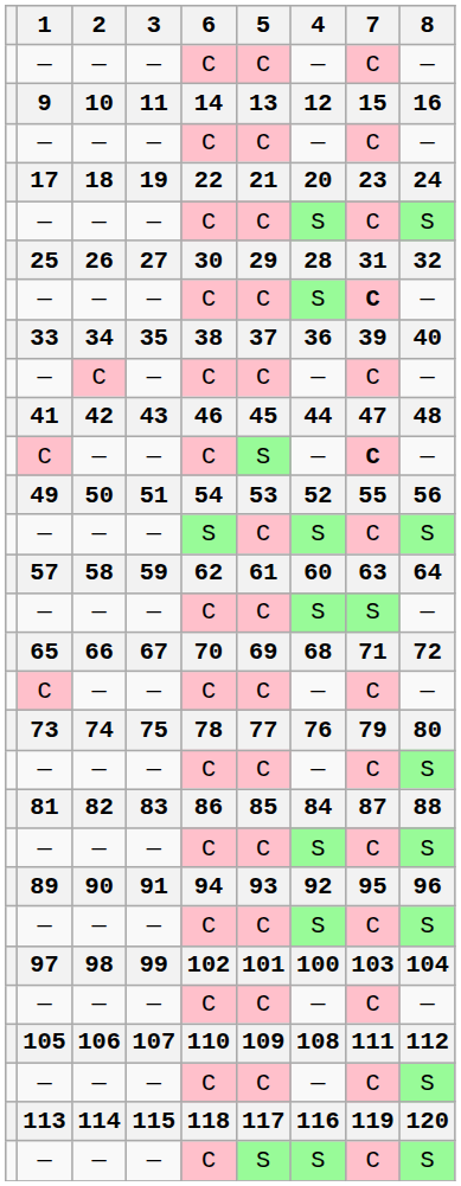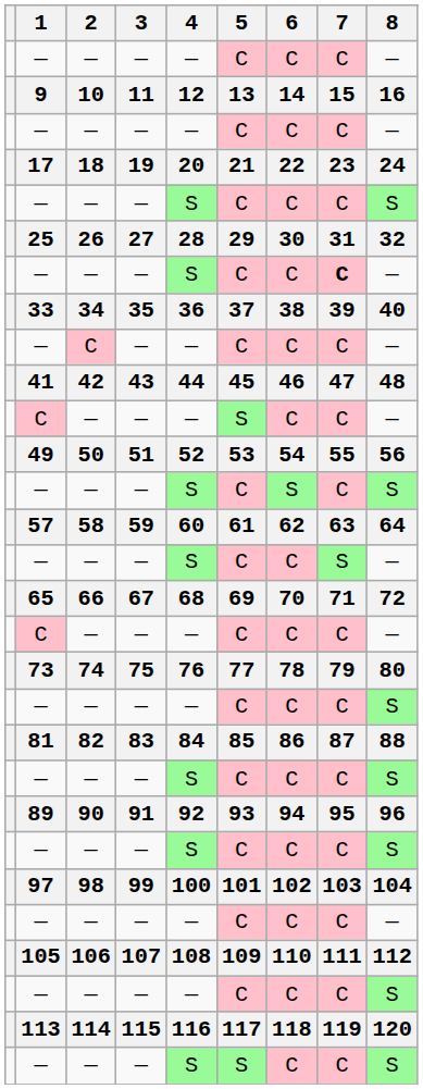columns swapped: 4 <-> 6
row 12 | 7: bold -> normal
